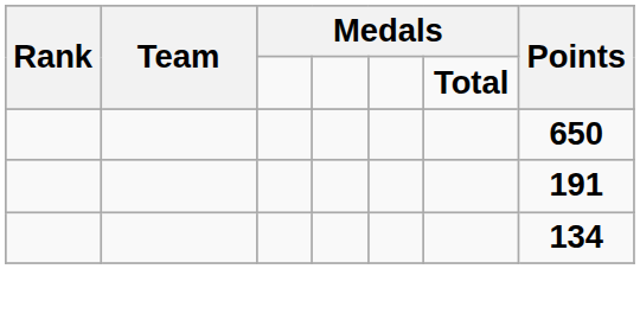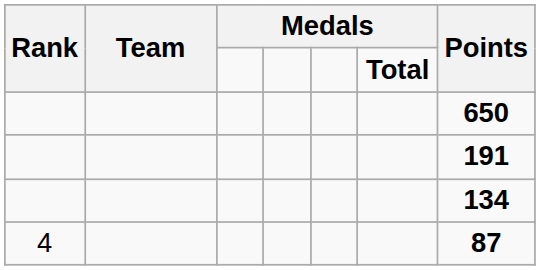+ row: 4 | 87
